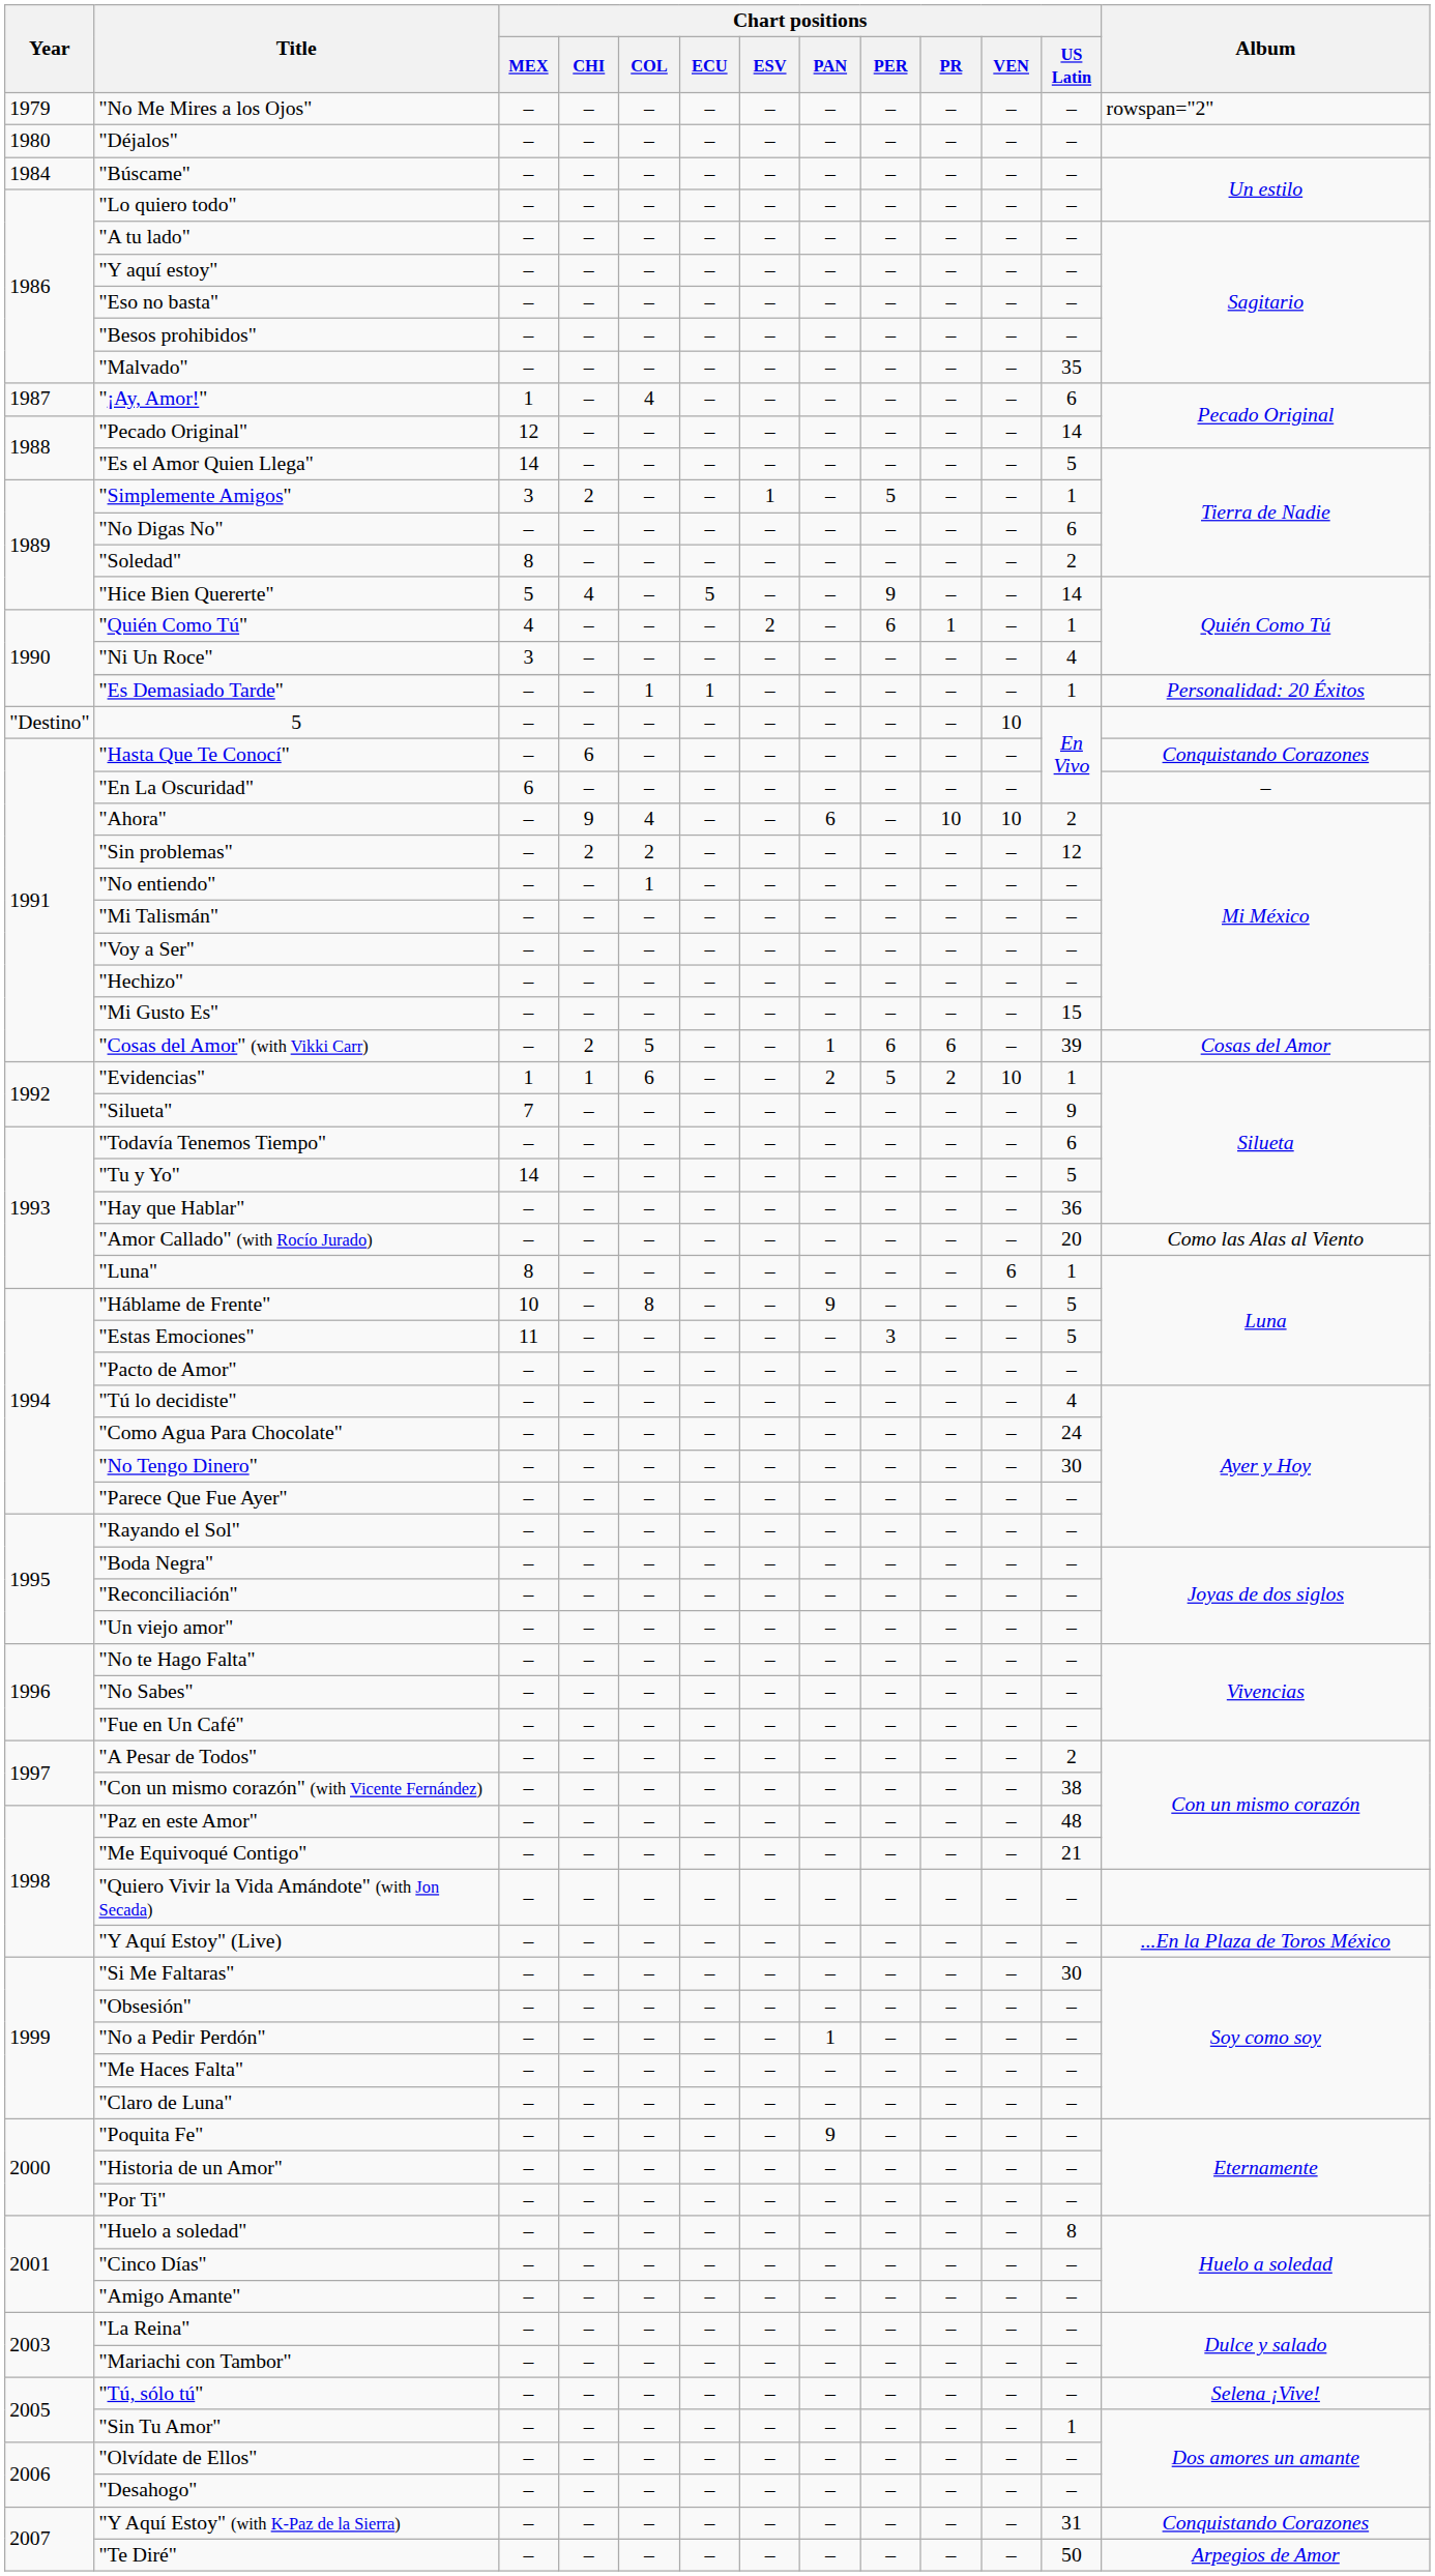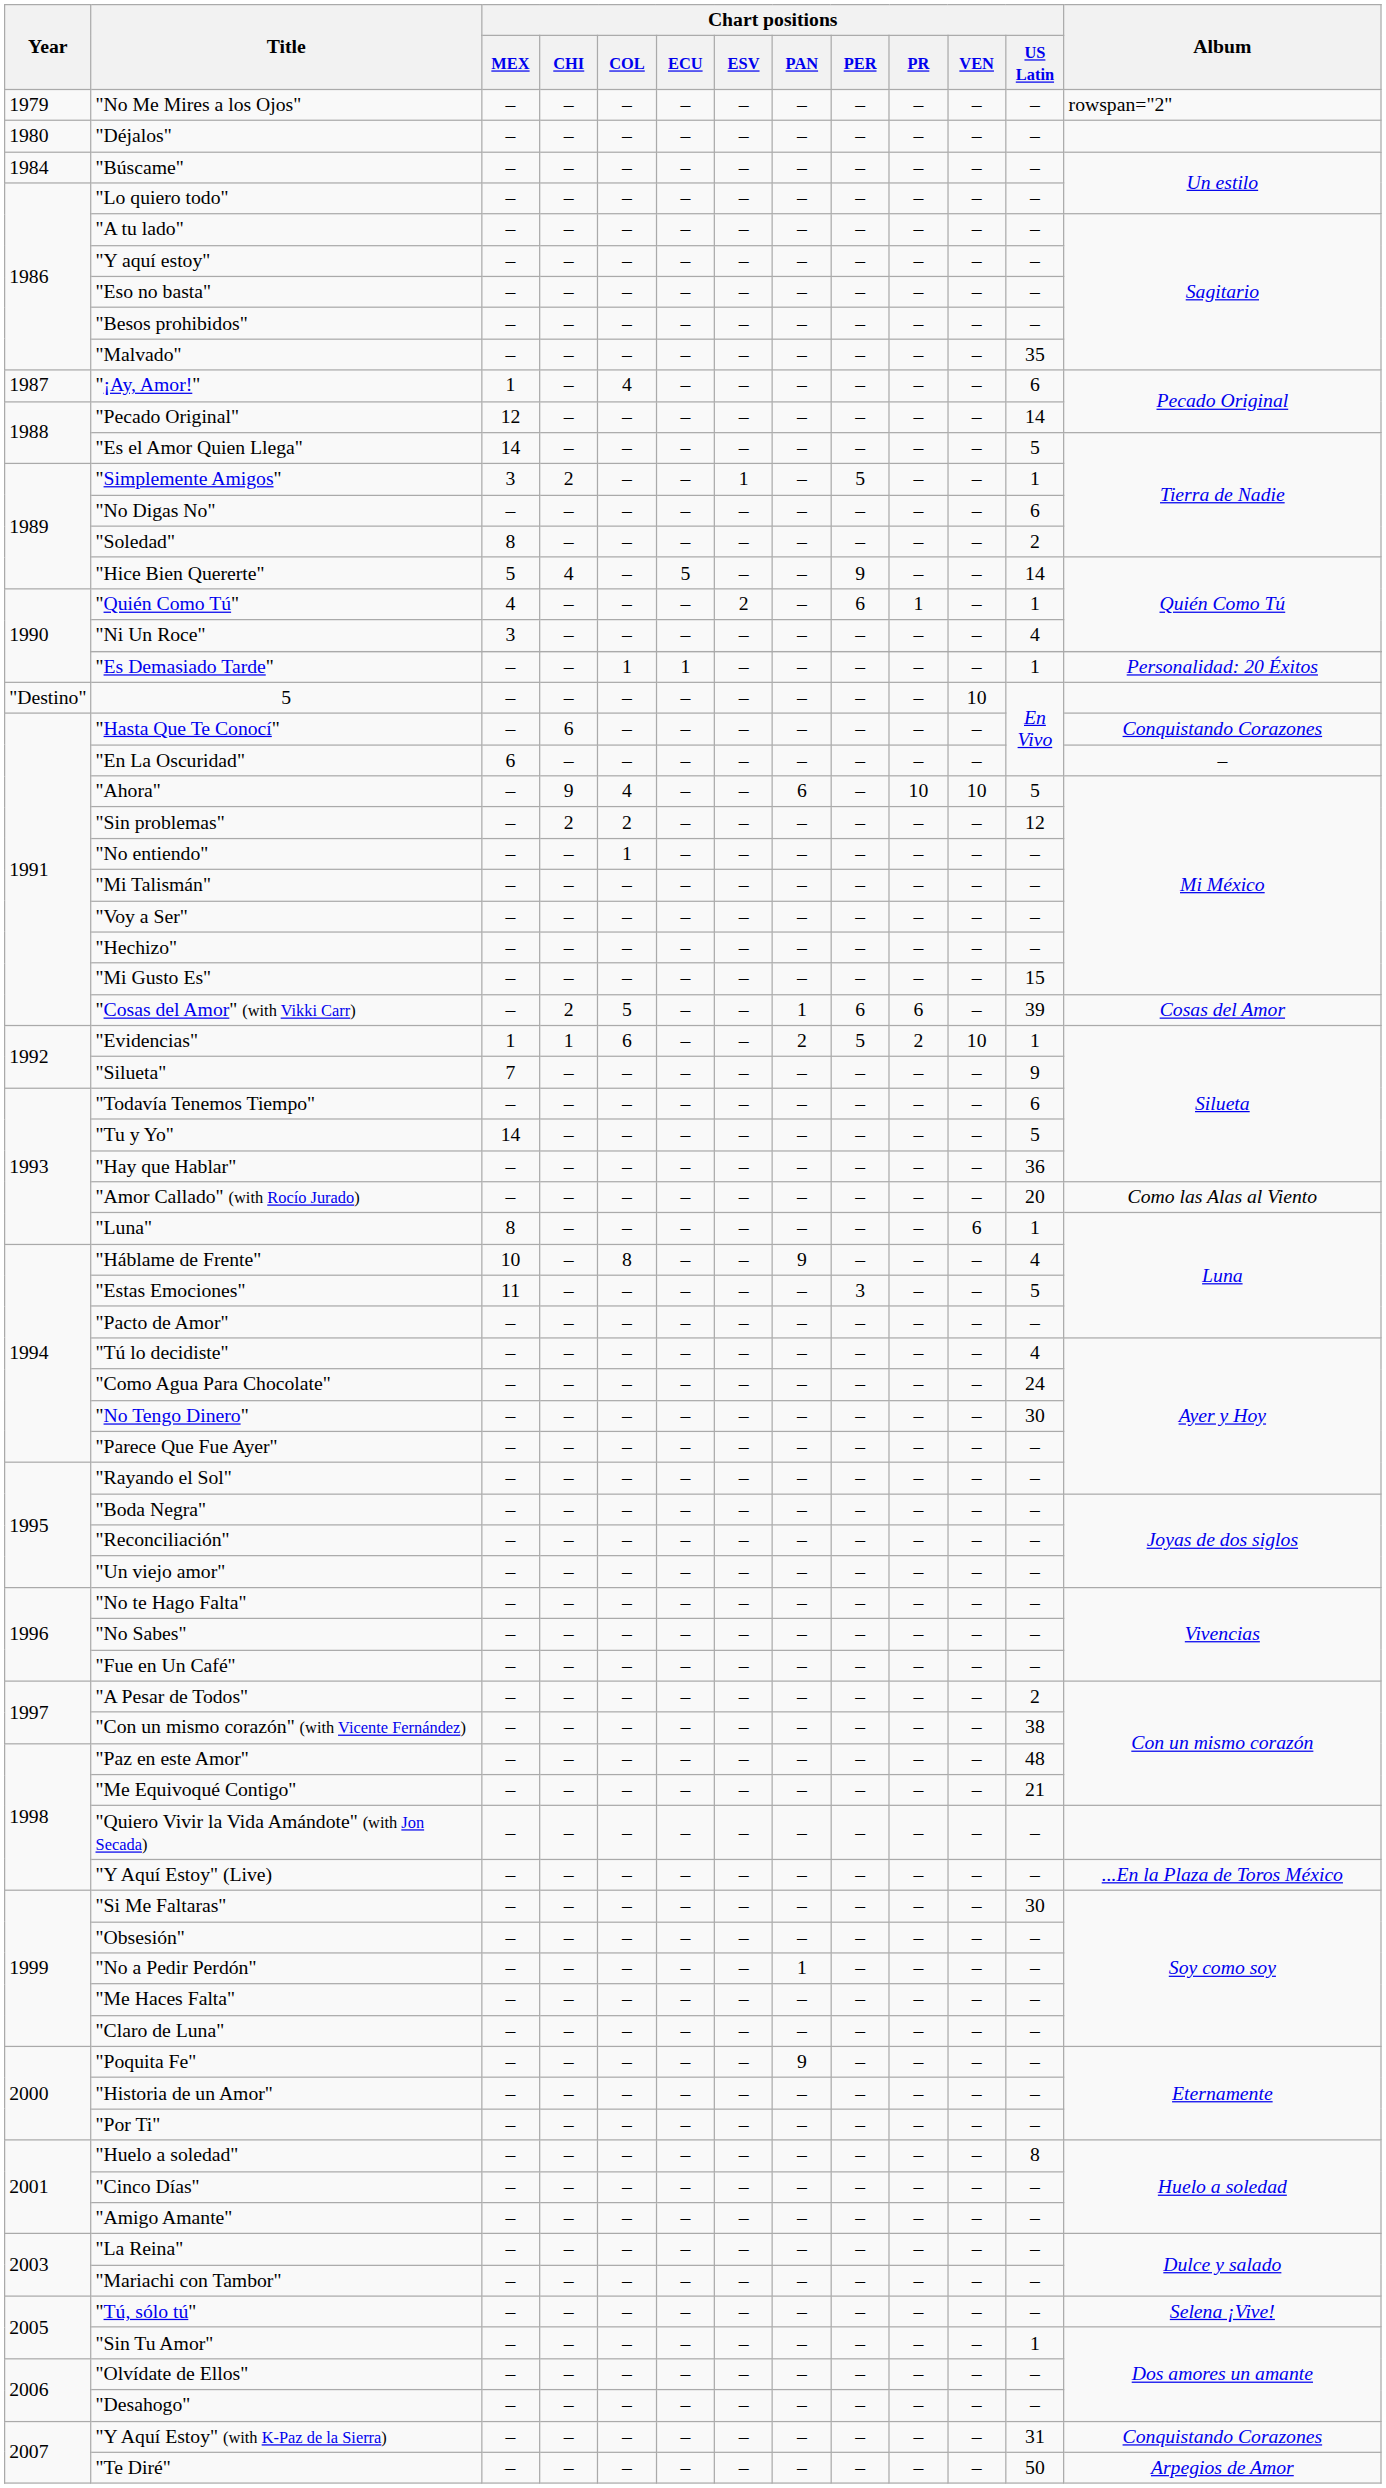"Ahora" | Chart positions / US Latin: 2 -> 5
"Háblame de Frente" | Chart positions / US Latin: 5 -> 4
